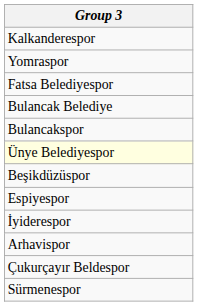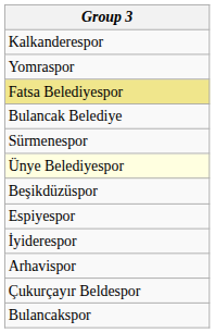row 4 | column 1: no background -> khaki background
row 6 | column 1: Bulancakspor -> Sürmenespor
row 13 | column 1: Sürmenespor -> Bulancakspor
